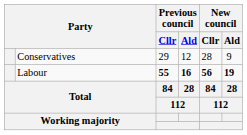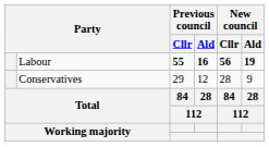rows swapped: Labour <-> Conservatives
